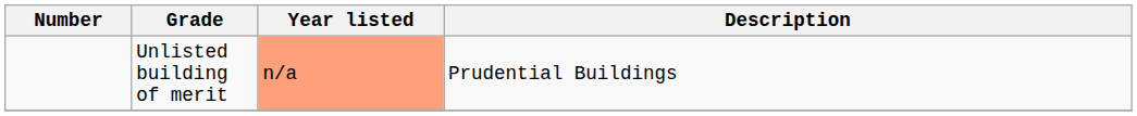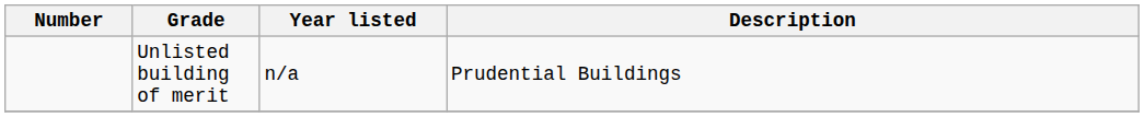Unlisted building of merit | Year listed: lightsalmon background -> no background
